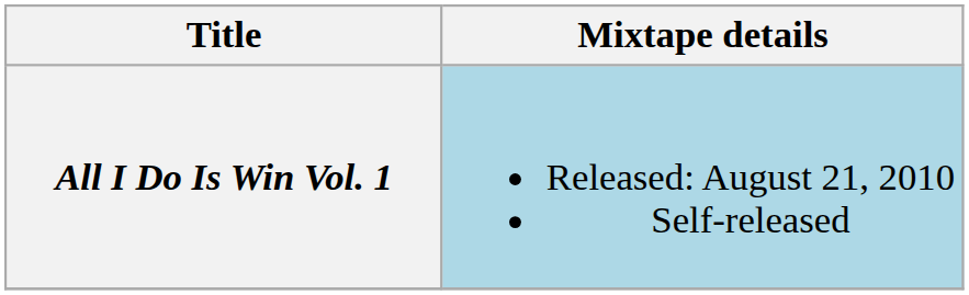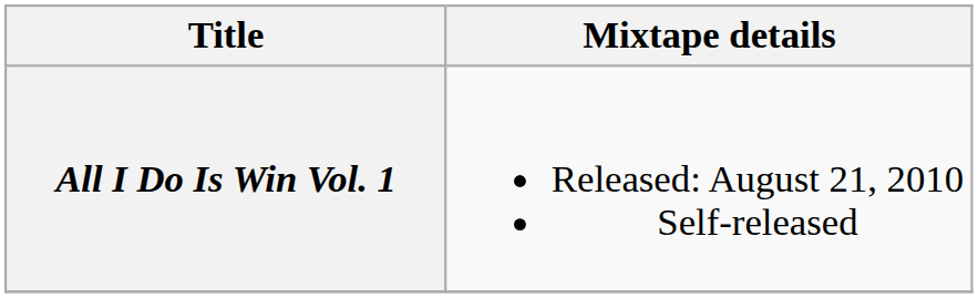row 2 | Mixtape details: lightblue background -> no background
